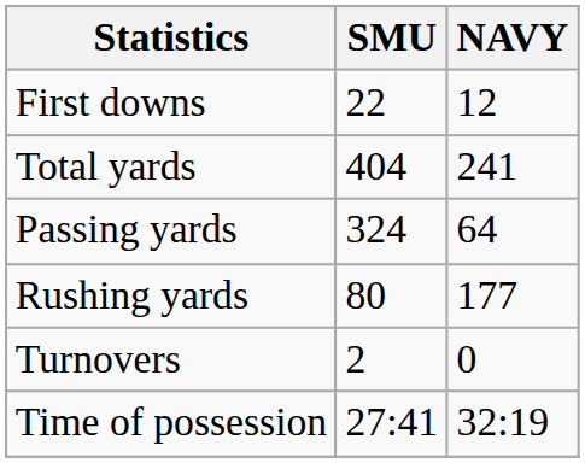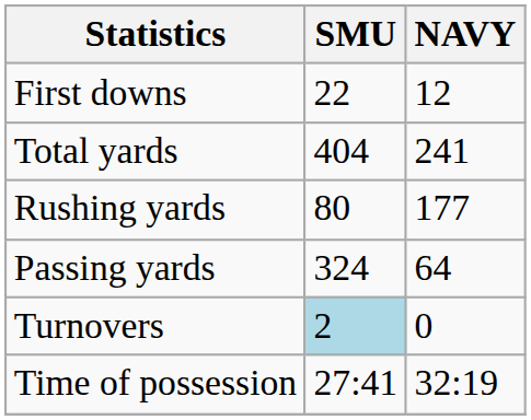rows swapped: Rushing yards <-> Passing yards
Turnovers | SMU: no background -> lightblue background
